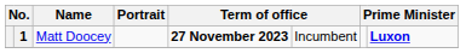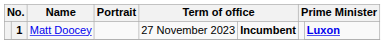Matt Doocey | column 5: bold -> normal
Matt Doocey | column 6: normal -> bold
